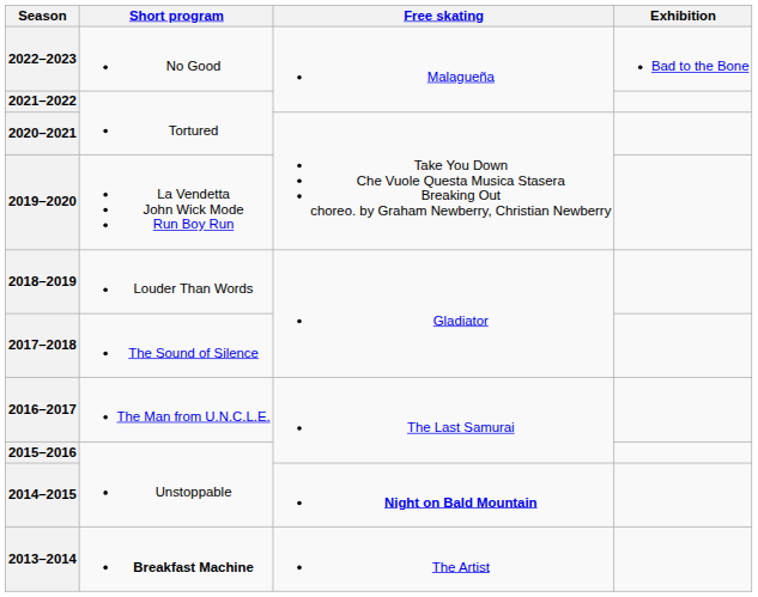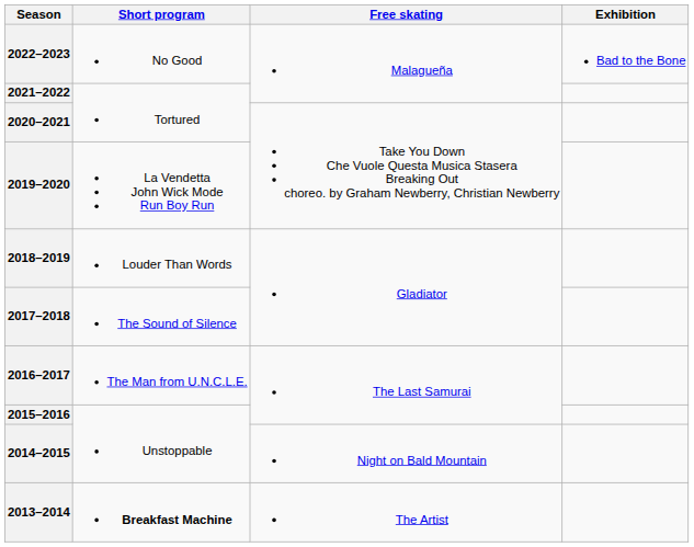2014–2015 | Free skating: bold -> normal
